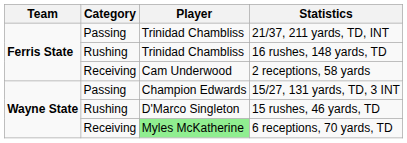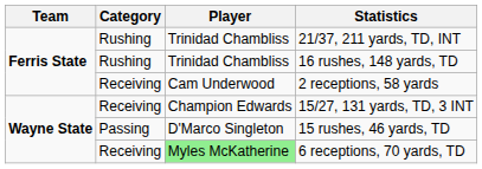21/37, 211 yards, TD, INT | Category: Passing -> Rushing
15/27, 131 yards, TD, 3 INT | Category: Passing -> Receiving
15 rushes, 46 yards, TD | Category: Rushing -> Passing
